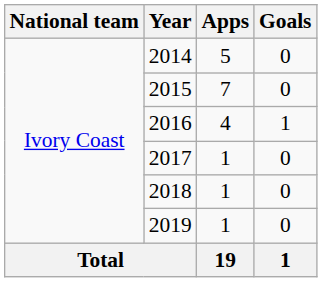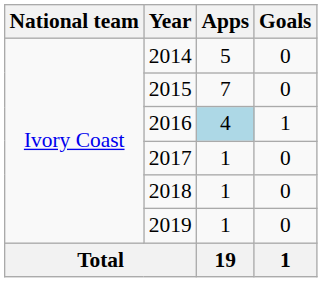2016 | Apps: no background -> lightblue background
